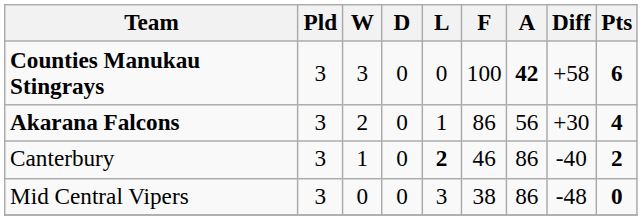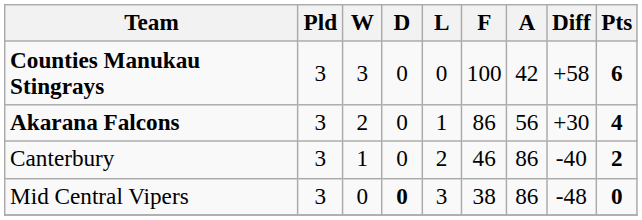Counties Manukau Stingrays | A: bold -> normal
Canterbury | L: bold -> normal
Mid Central Vipers | D: normal -> bold
